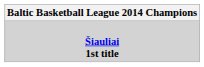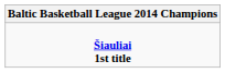row 2 | column 1: lightgrey background -> no background
